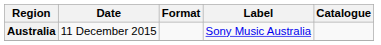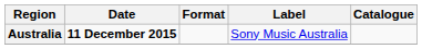Australia | Date: normal -> bold
